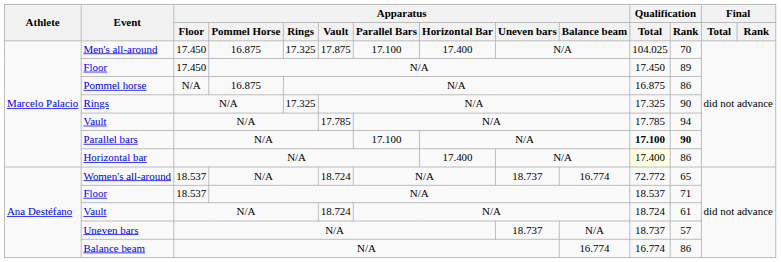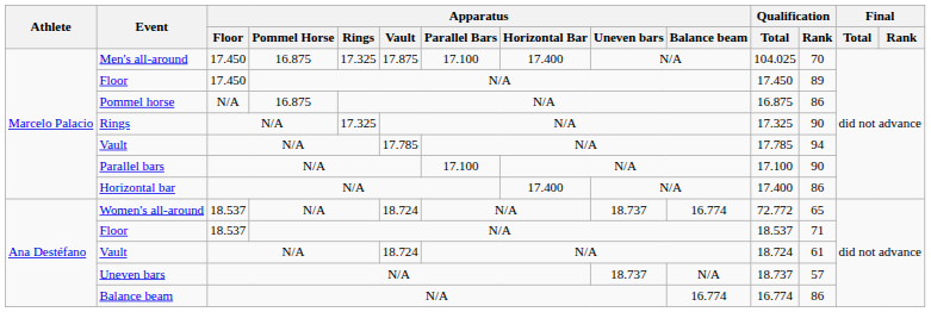Parallel bars | Qualification / Total: bold -> normal
Parallel bars | Qualification / Rank: bold -> normal
Horizontal bar | Qualification / Total: lightyellow background -> no background
